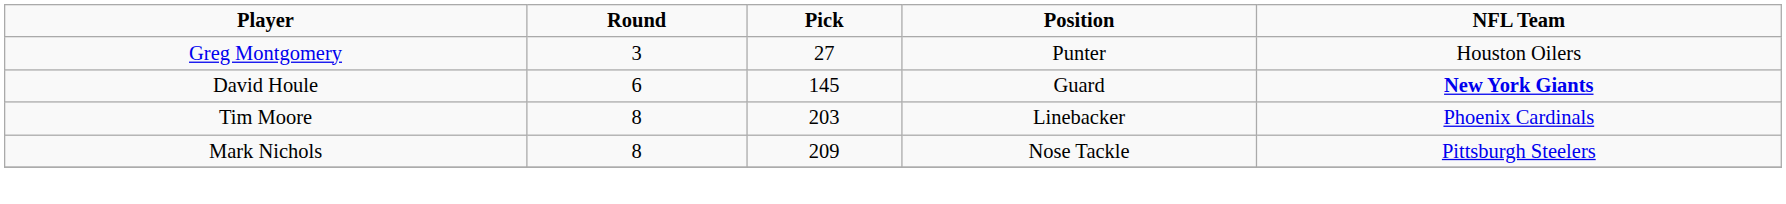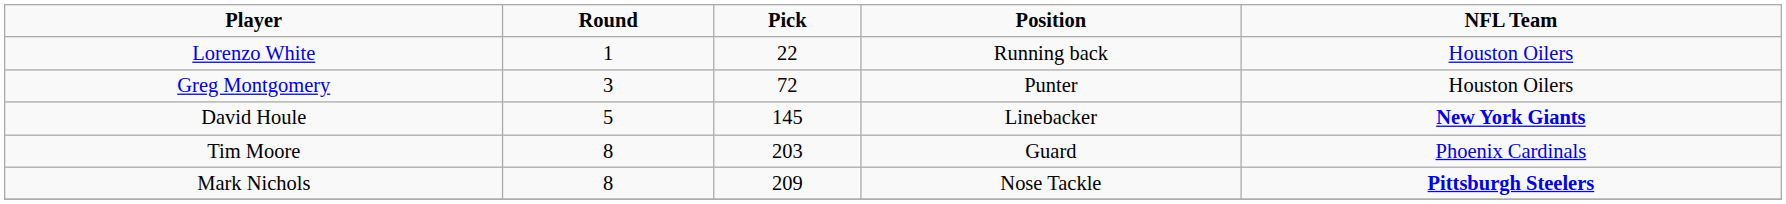+ row: Lorenzo White | 1 | 22 | Running back | Houston Oilers
Greg Montgomery | Pick: 27 -> 72
David Houle | Round: 6 -> 5
David Houle | Position: Guard -> Linebacker
Tim Moore | Position: Linebacker -> Guard
Mark Nichols | NFL Team: normal -> bold
